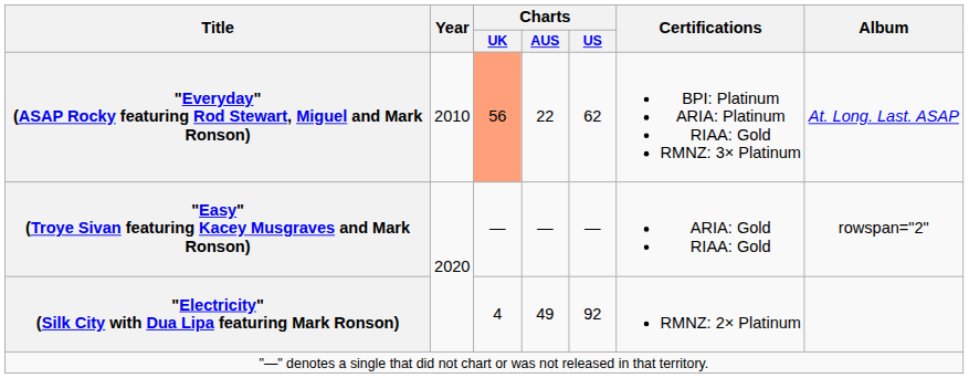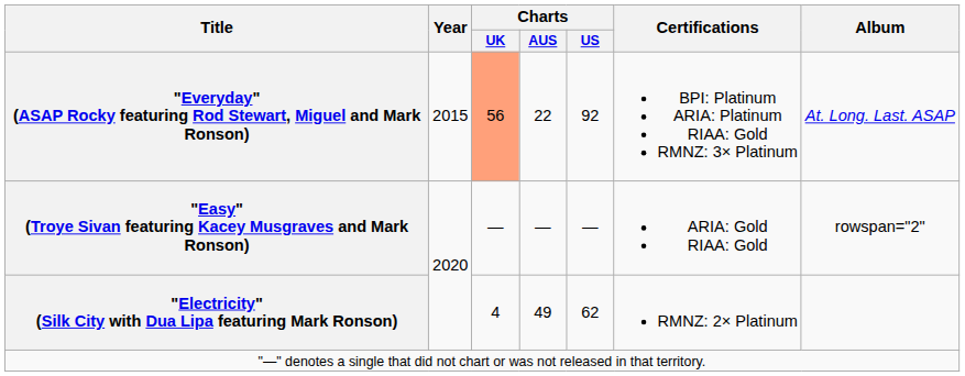row 3 | Year: 2010 -> 2015
row 3 | Charts / US: 62 -> 92
row 5 | Charts / US: 92 -> 62
